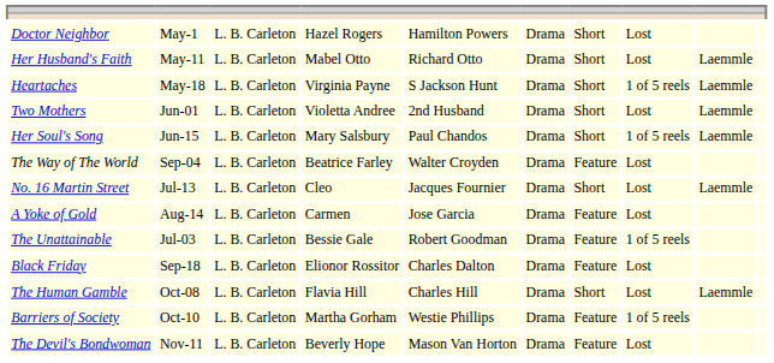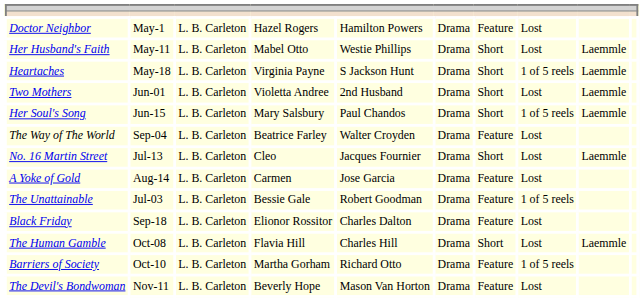Doctor Neighbor | column 7: Short -> Feature
Her Husband's Faith | column 5: Richard Otto -> Westie Phillips
Barriers of Society | column 5: Westie Phillips -> Richard Otto
